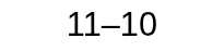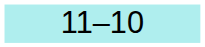row 1 | column 1: no background -> paleturquoise background
